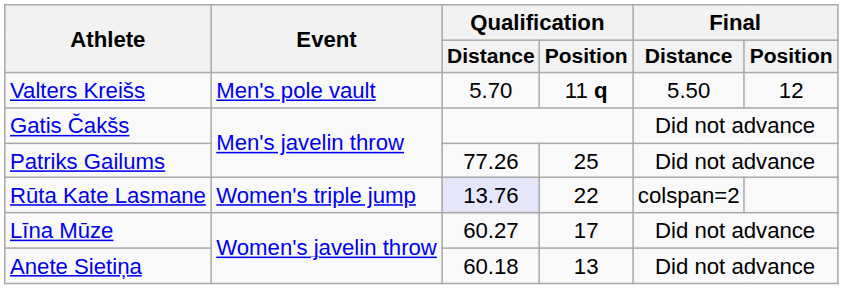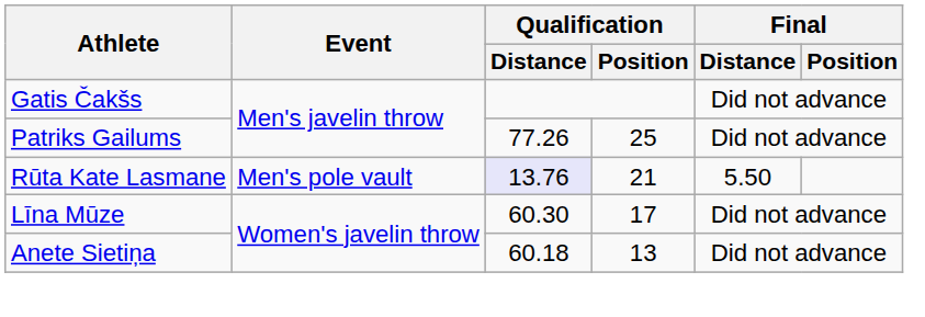- row: Valters Kreišs | Men's pole vault | 5.70 | 11 q | 5.50 | 12
Rūta Kate Lasmane | Event: Women's triple jump -> Men's pole vault
Rūta Kate Lasmane | Qualification / Position: 22 -> 21
Rūta Kate Lasmane | Final / Distance: colspan=2 -> 5.50
Līna Mūze | Qualification / Distance: 60.27 -> 60.30
